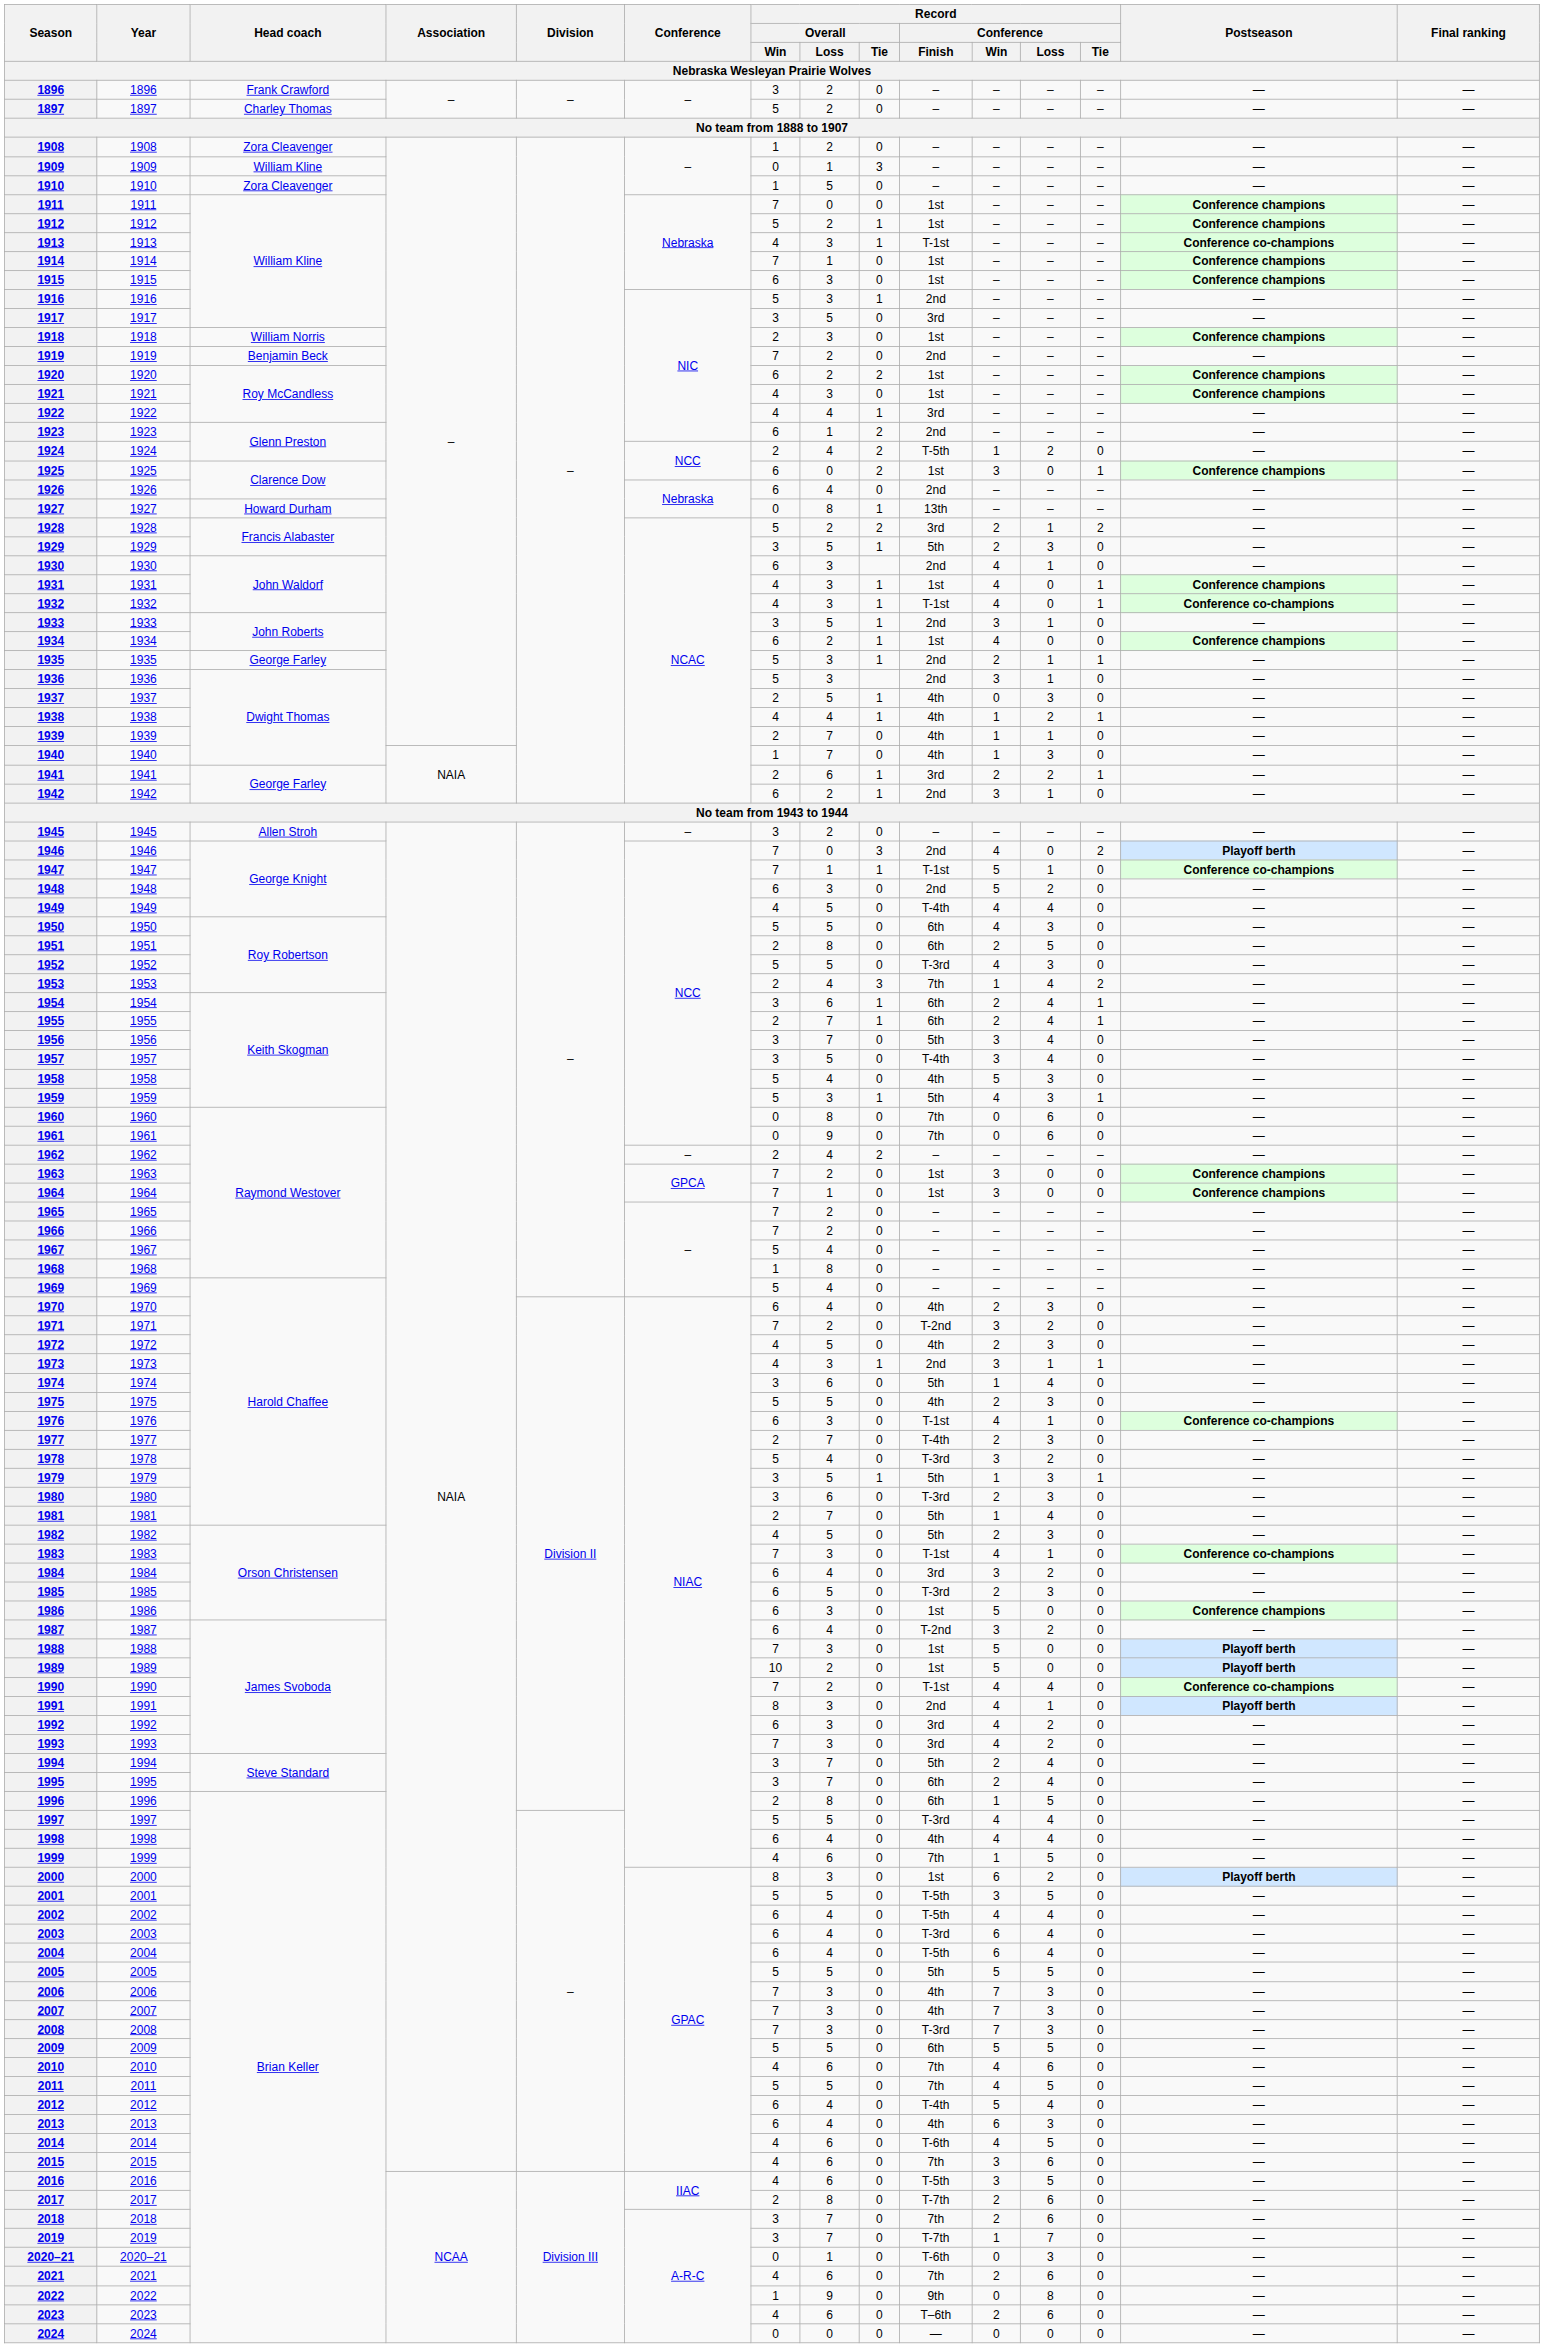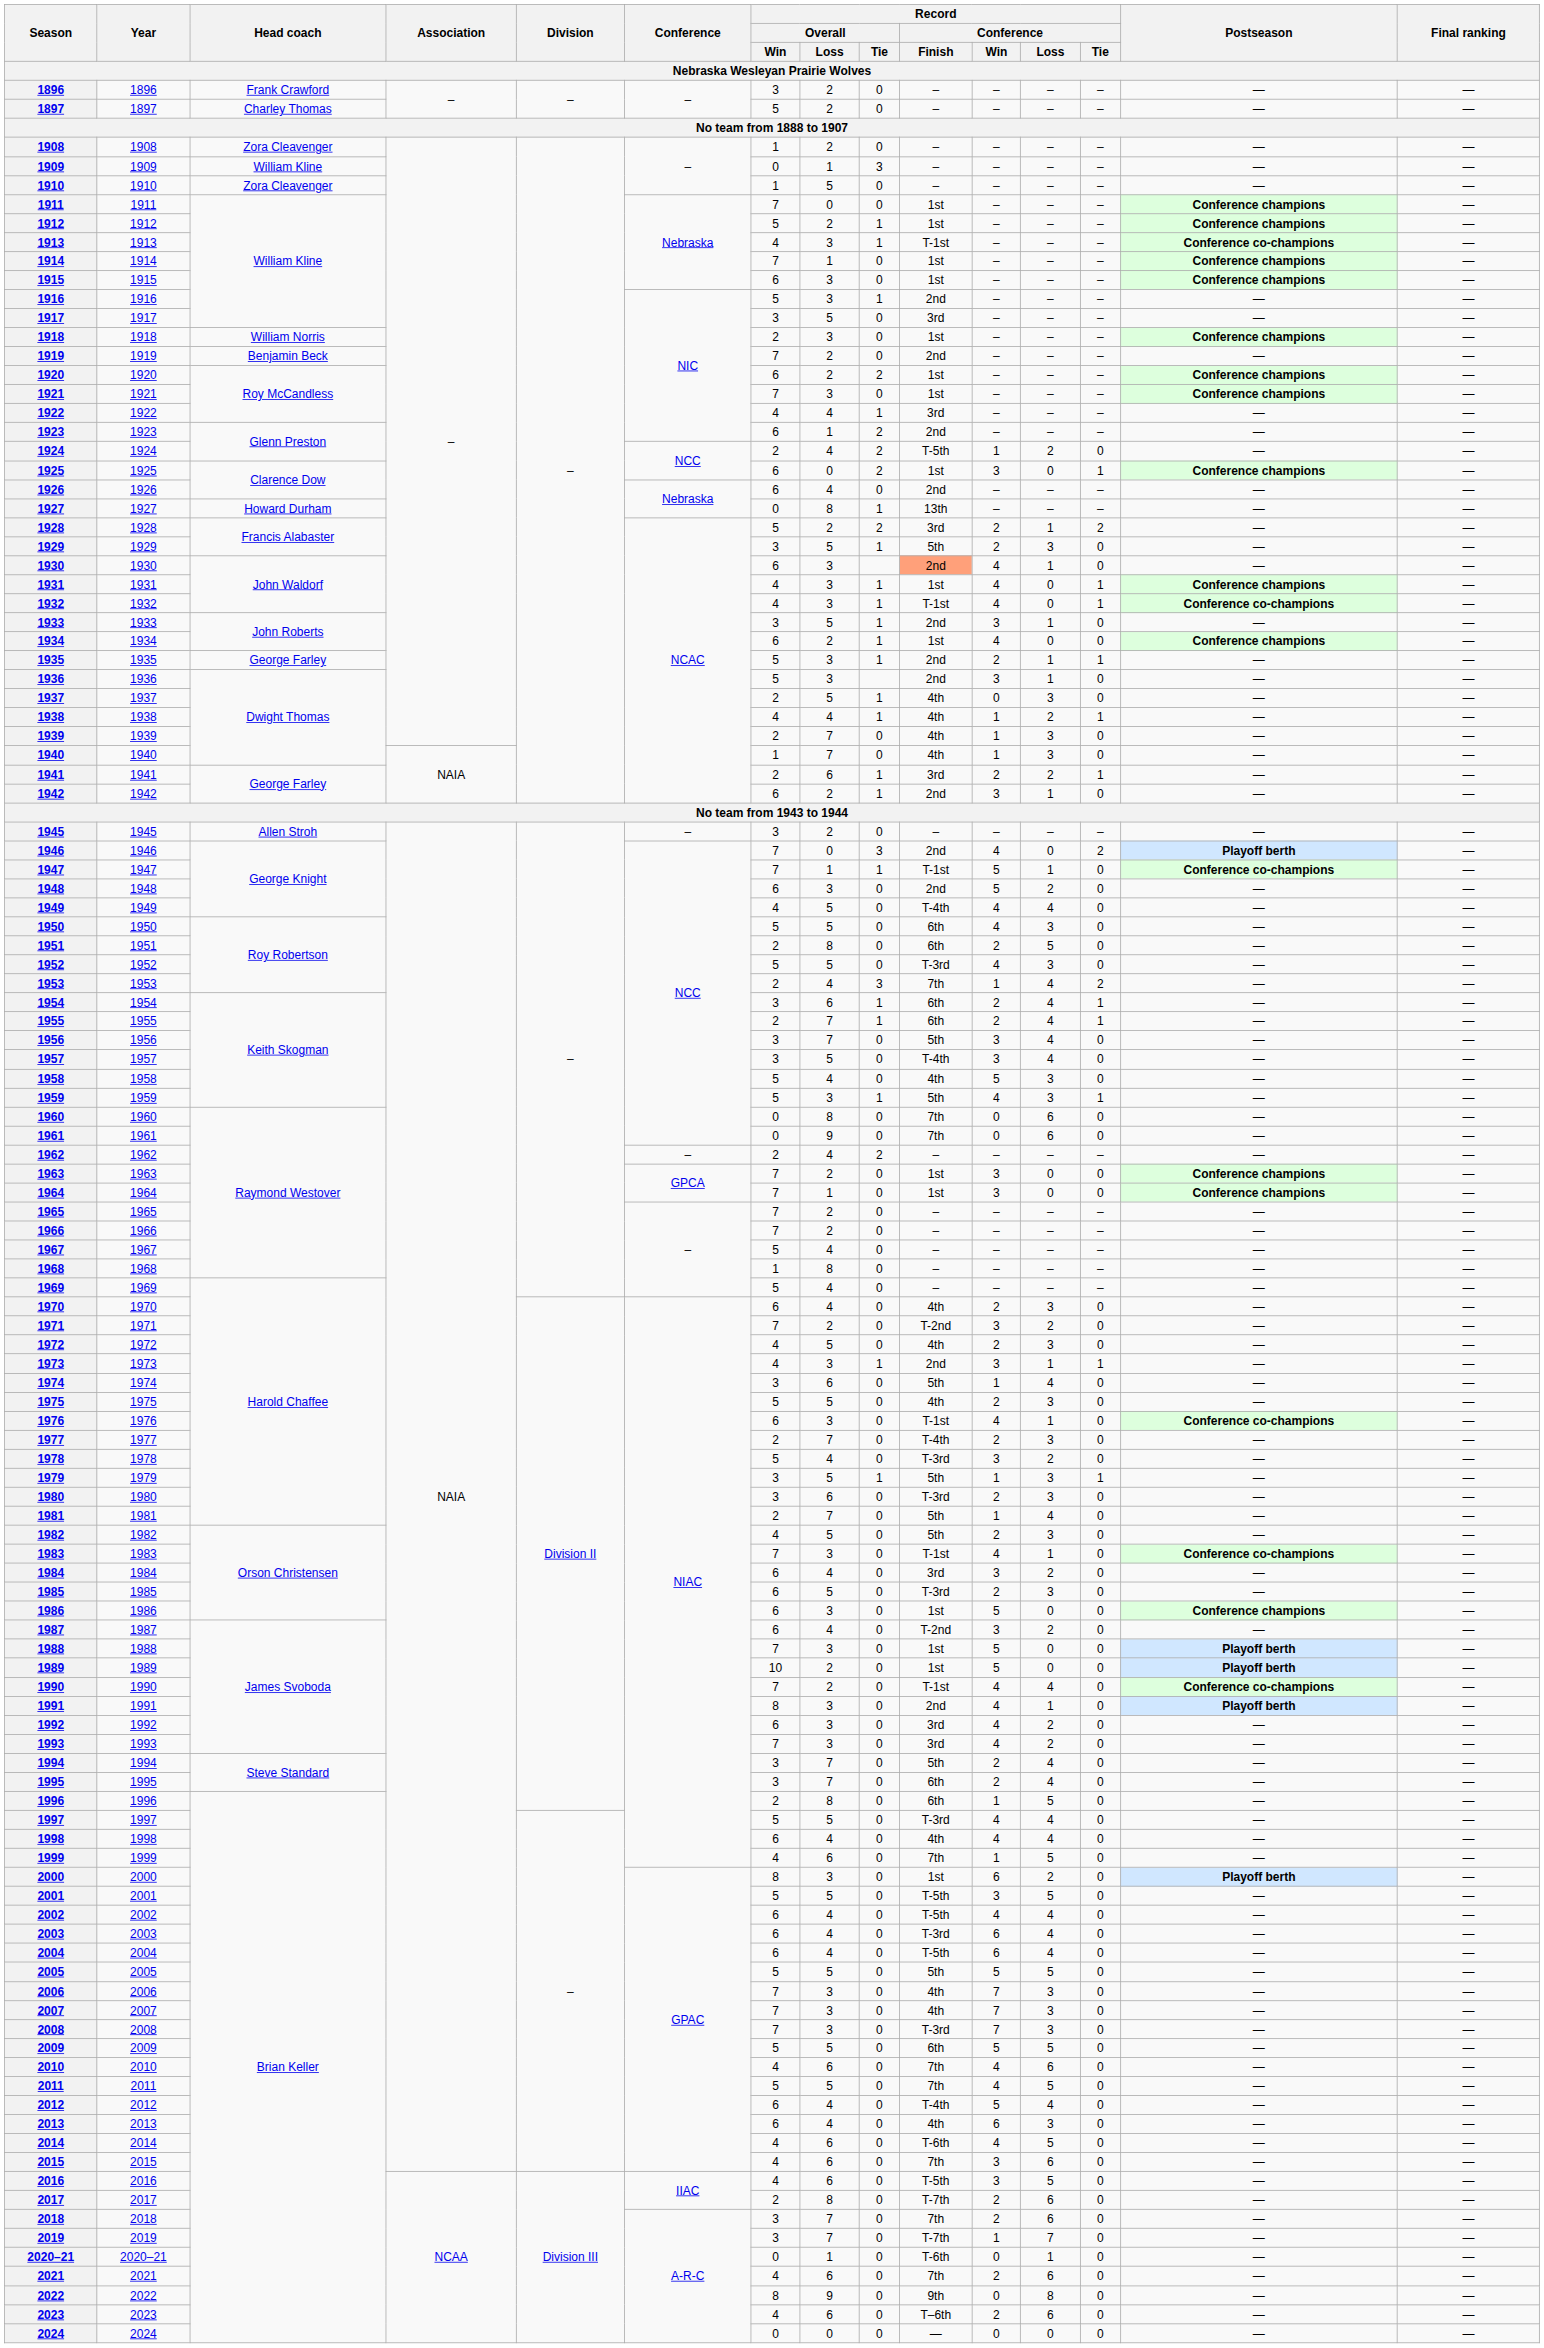row 21 | Record / Overall / Win: 4 -> 7
row 30 | Record / Conference / Finish: no background -> lightsalmon background
row 39 | Record / Conference / Loss: 1 -> 3
row 119 | Record / Conference / Loss: 3 -> 1
row 121 | Record / Overall / Win: 1 -> 8
